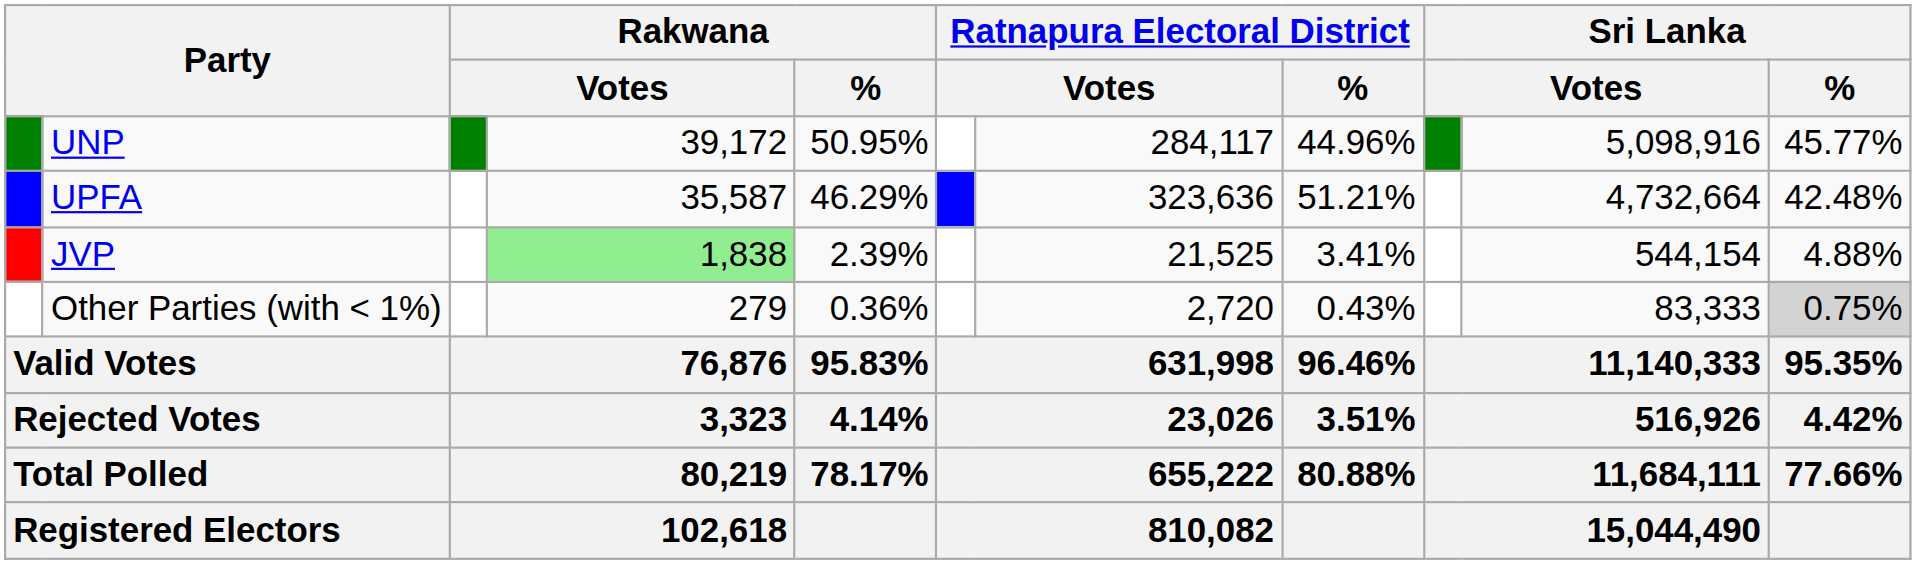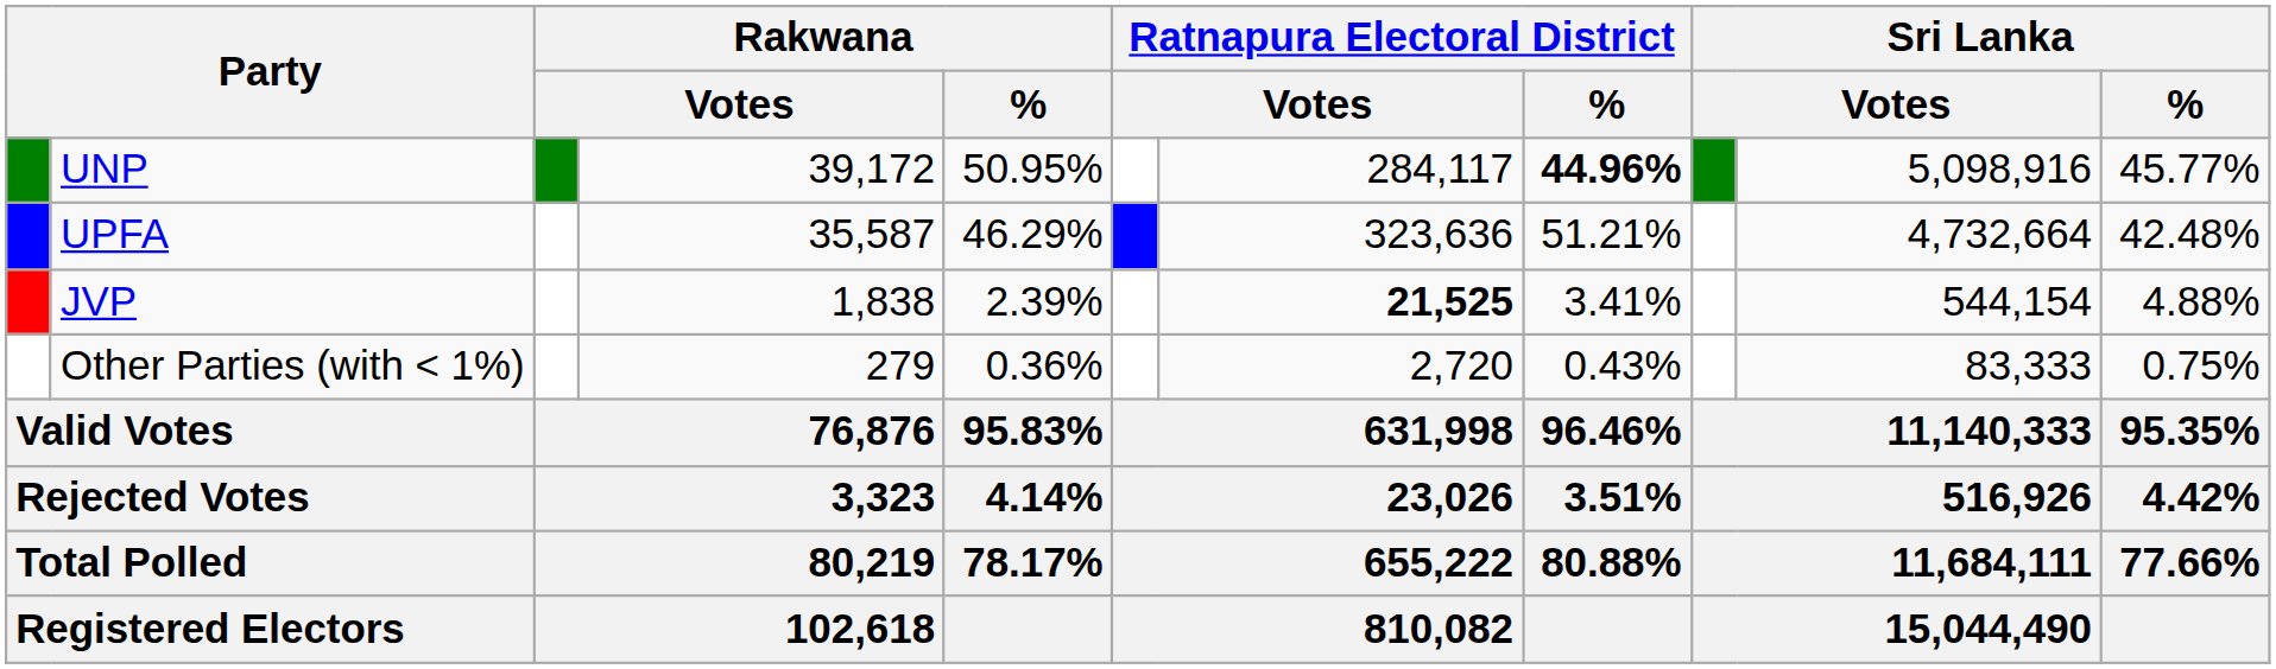UNP | Ratnapura Electoral District / %: normal -> bold
JVP | column 4: lightgreen background -> no background
JVP | column 7: normal -> bold
Other Parties (with < 1%) | Sri Lanka / %: lightgrey background -> no background
